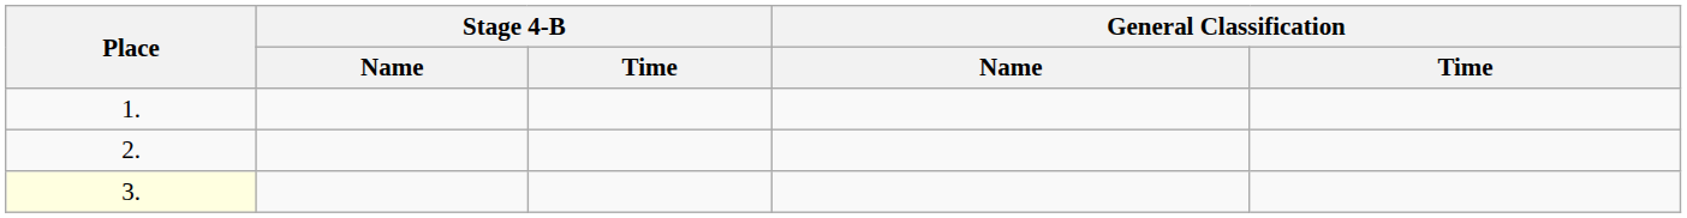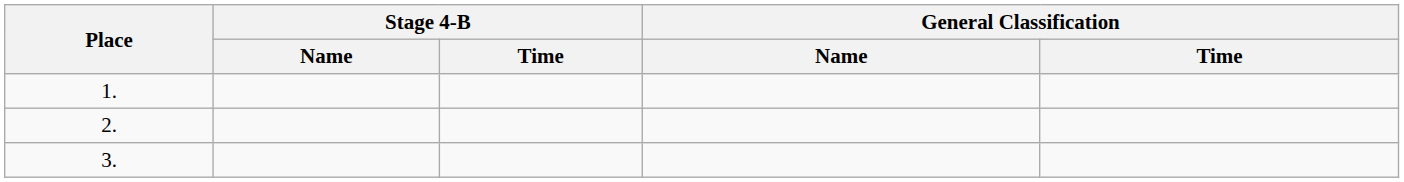3. | Place: lightyellow background -> no background
